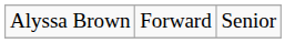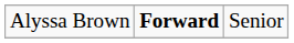Alyssa Brown | column 2: normal -> bold
